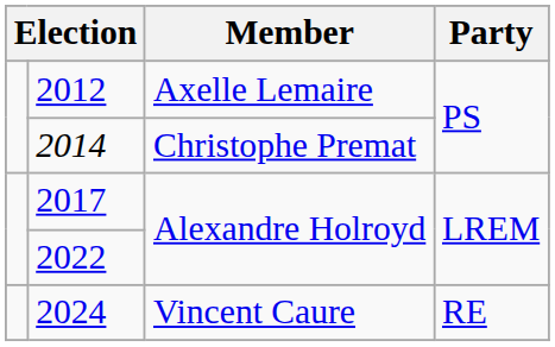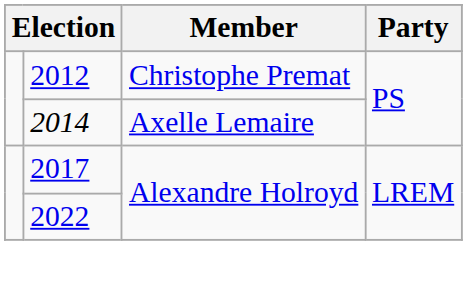2012 | Member: Axelle Lemaire -> Christophe Premat
2014 | Member: Christophe Premat -> Axelle Lemaire
- row: 2024 | Vincent Caure | RE
